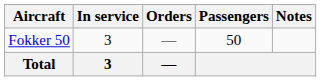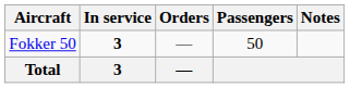Fokker 50 | In service: normal -> bold
